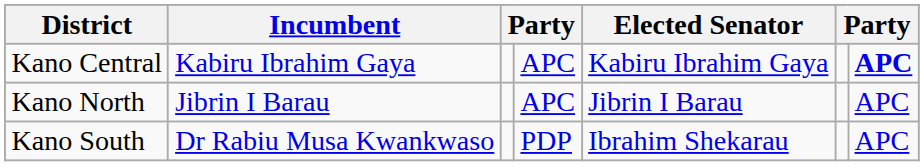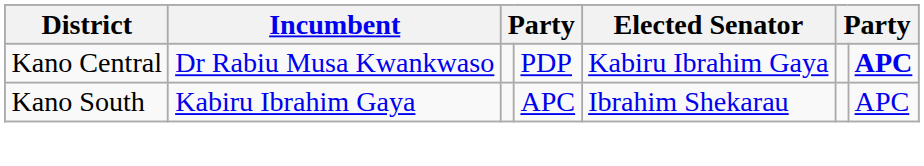Kano Central | Incumbent: Kabiru Ibrahim Gaya -> Dr Rabiu Musa Kwankwaso
Kano Central | column 4: APC -> PDP
- row: Kano North | Jibrin I Barau | APC | Jibrin I Barau | APC
Kano South | Incumbent: Dr Rabiu Musa Kwankwaso -> Kabiru Ibrahim Gaya
Kano South | column 4: PDP -> APC
